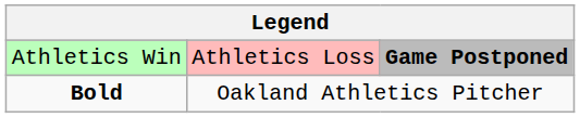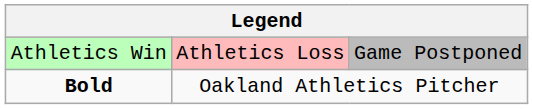Athletics Win | column 3: bold -> normal
